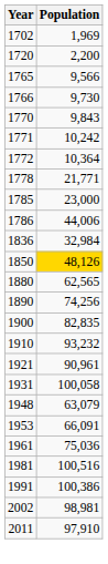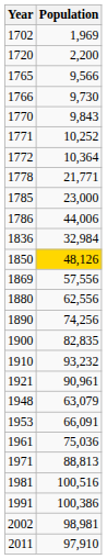1771 | Population: 10,242 -> 10,252
+ row: 1869 | 57,556
1880 | Population: 62,565 -> 62,556
- row: 1931 | 100,058
+ row: 1971 | 88,813
